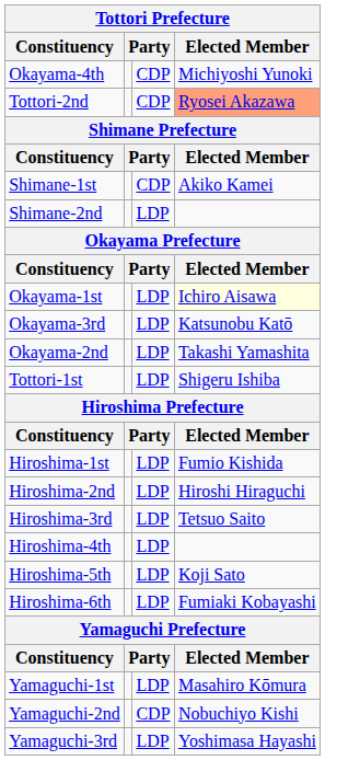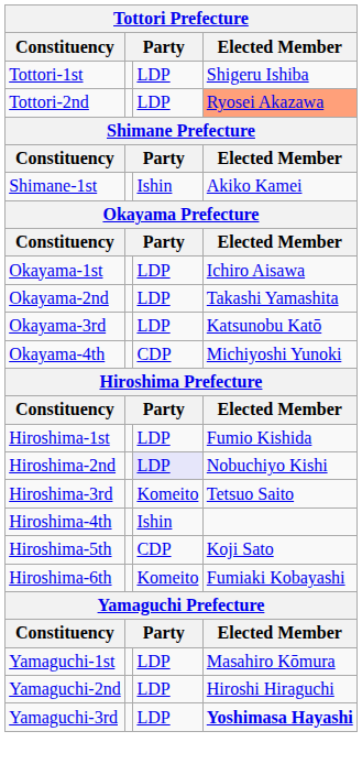rows swapped: Tottori-1st <-> Okayama-4th
Tottori-2nd | column 3: CDP -> LDP
Shimane-1st | column 3: CDP -> Ishin
- row: Shimane-2nd | LDP
Okayama-1st | Elected Member: lightyellow background -> no background
rows swapped: Okayama-2nd <-> Okayama-3rd
Hiroshima-2nd | column 3: no background -> lavender background
Hiroshima-2nd | Elected Member: Hiroshi Hiraguchi -> Nobuchiyo Kishi
Hiroshima-3rd | column 3: LDP -> Komeito
Hiroshima-4th | column 3: LDP -> Ishin
Hiroshima-5th | column 3: LDP -> CDP
Hiroshima-6th | column 3: LDP -> Komeito
Yamaguchi-2nd | column 3: CDP -> LDP
Yamaguchi-2nd | Elected Member: Nobuchiyo Kishi -> Hiroshi Hiraguchi
Yamaguchi-3rd | Elected Member: normal -> bold
